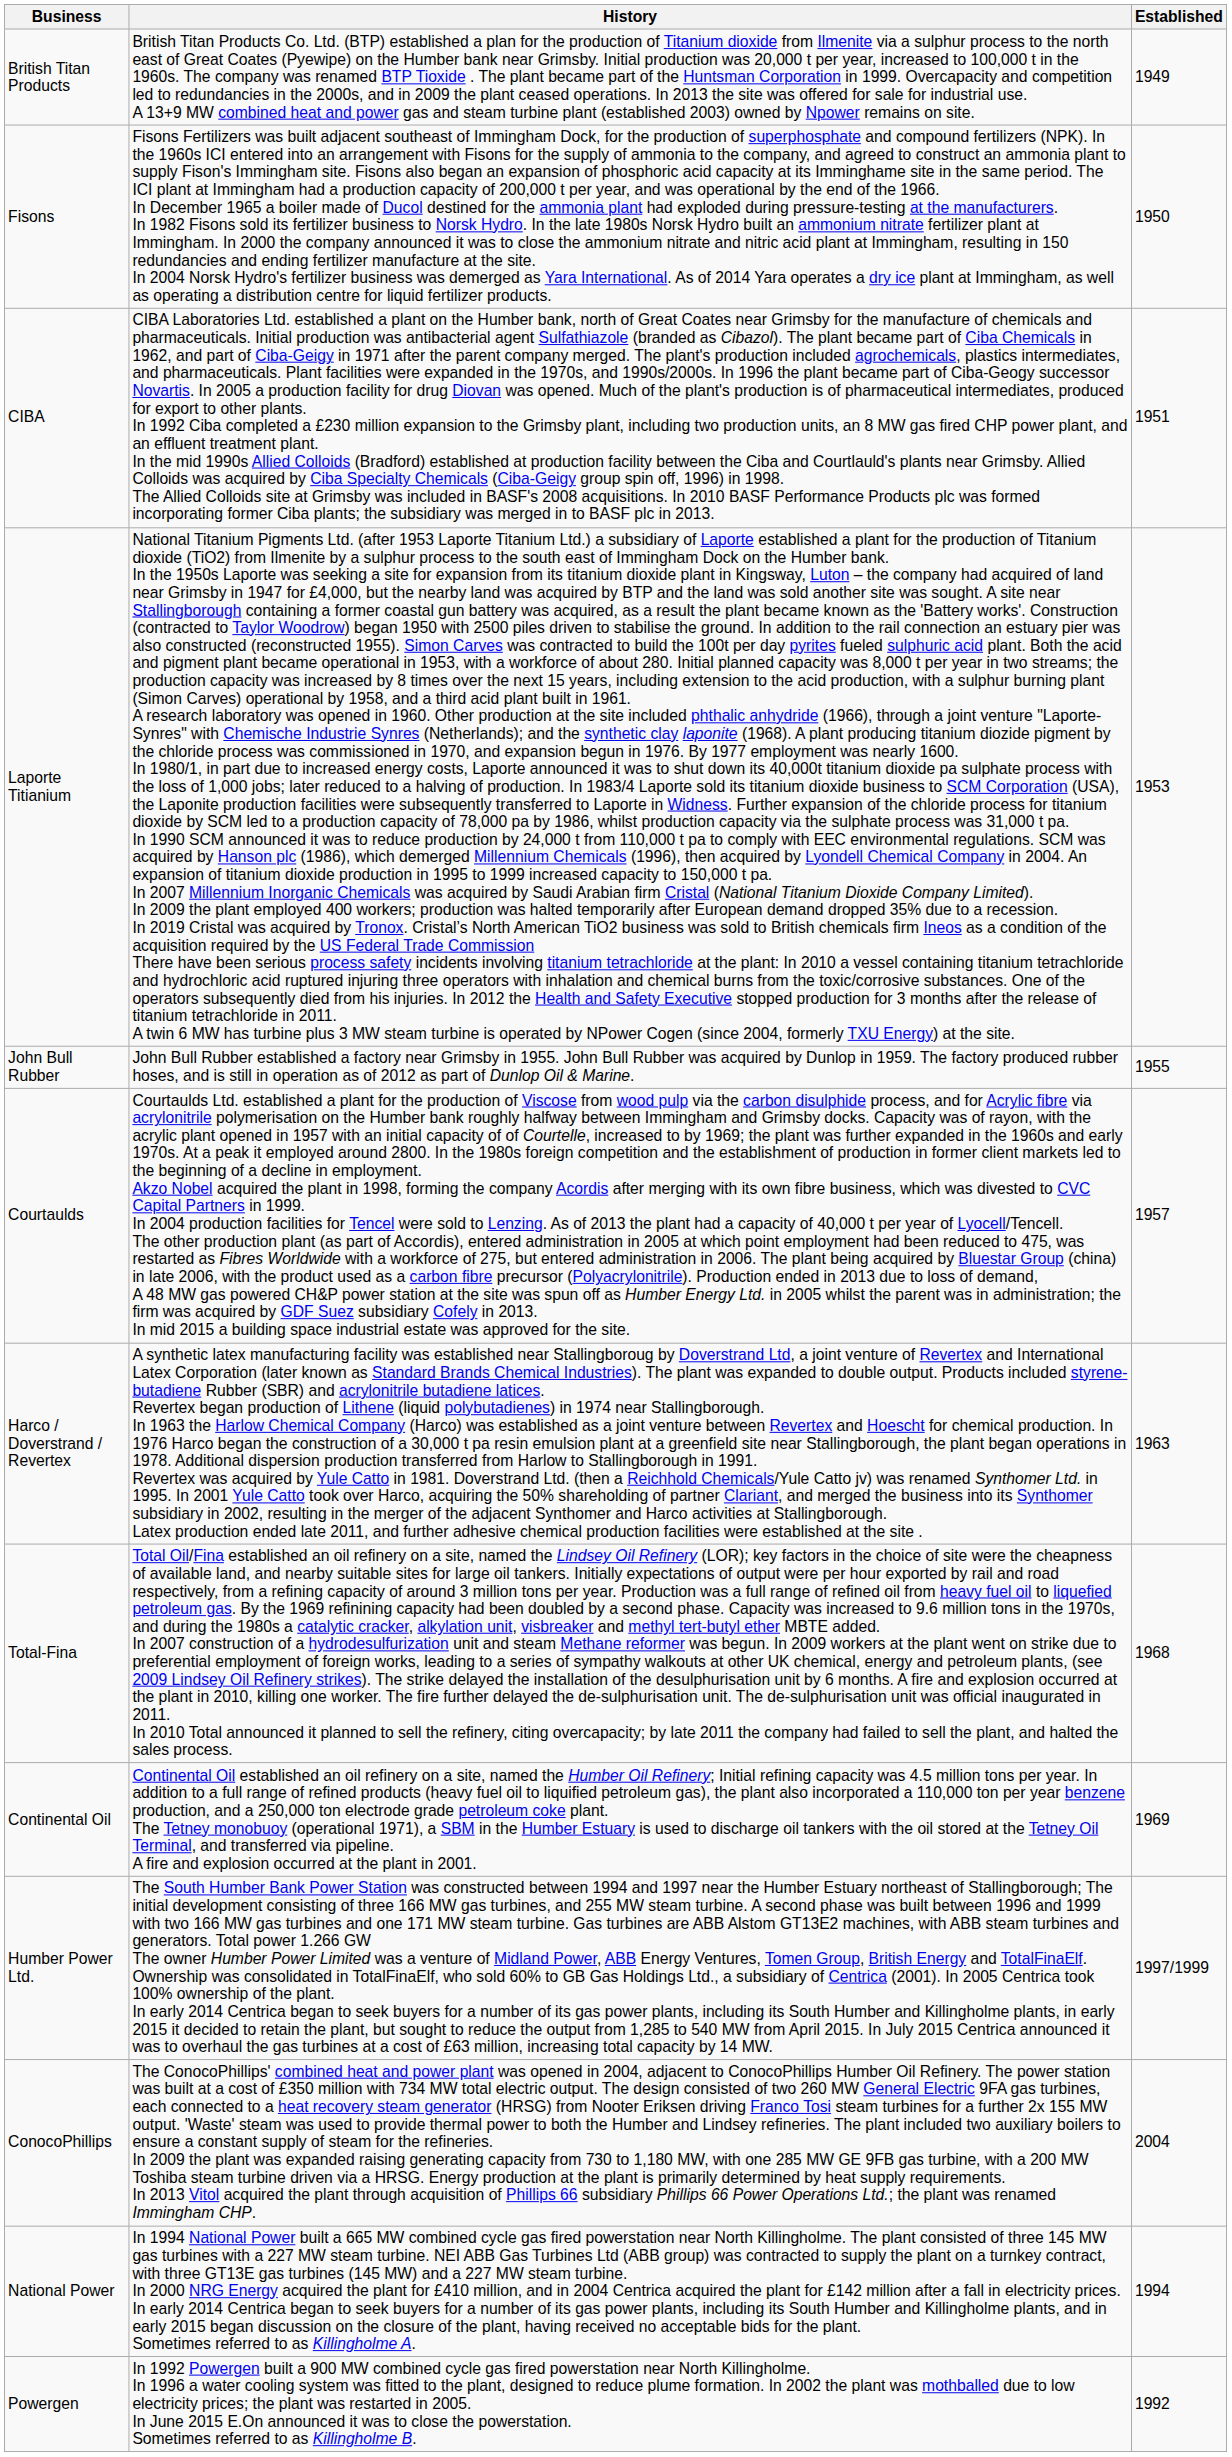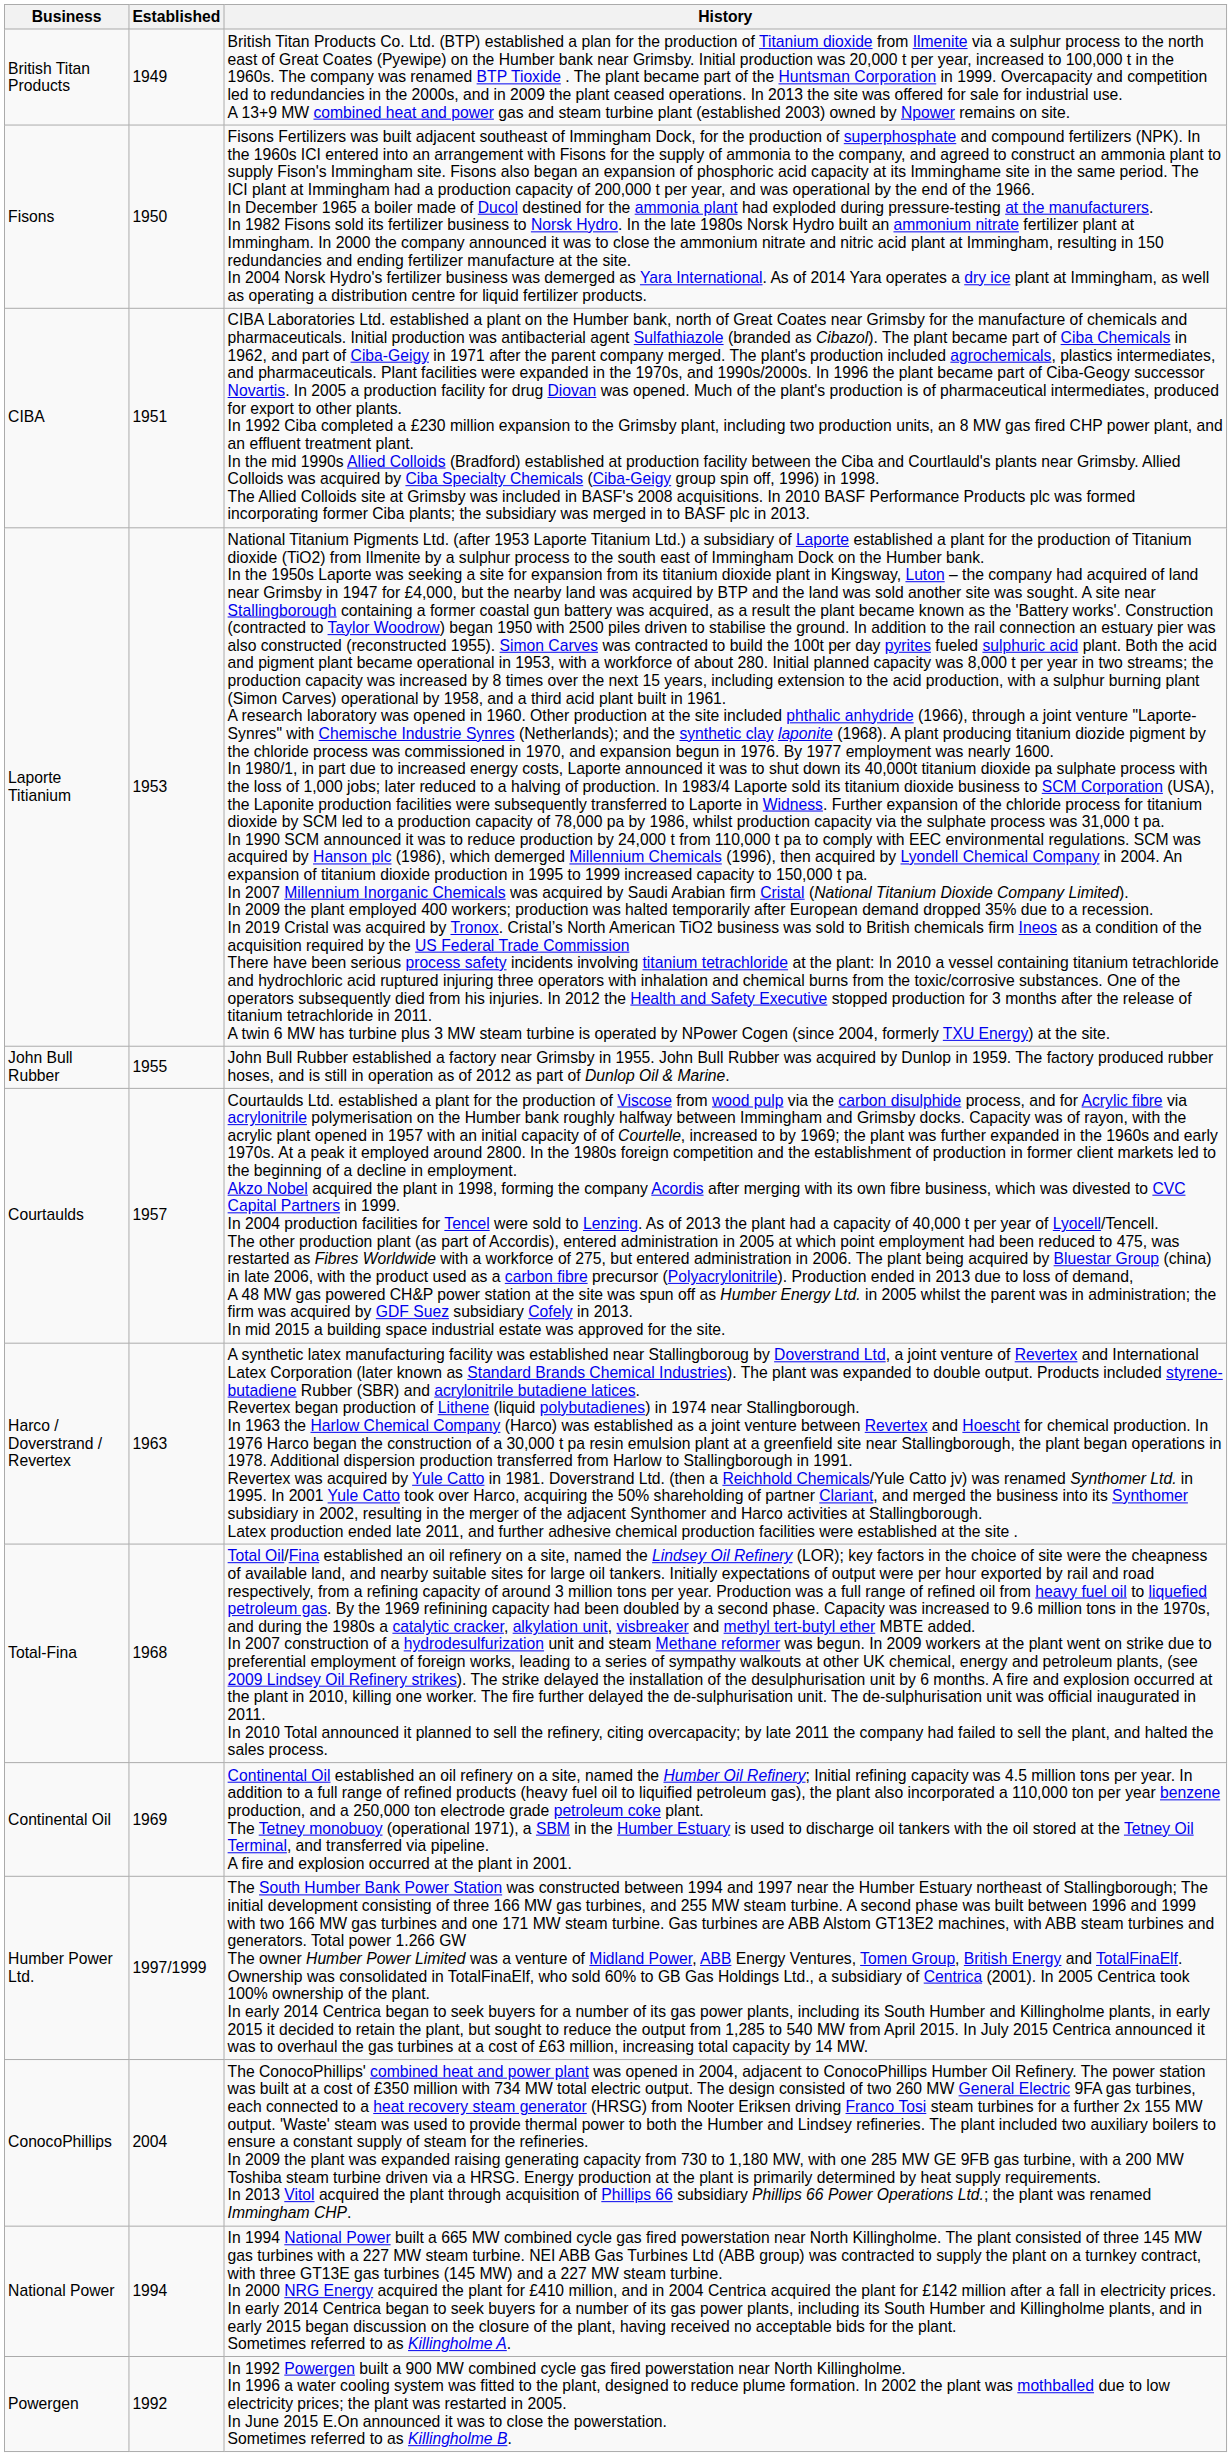columns swapped: Established <-> History
